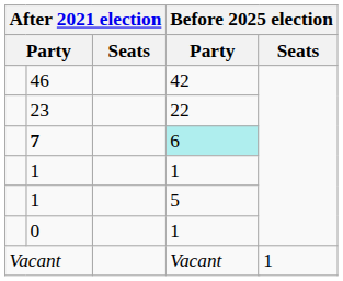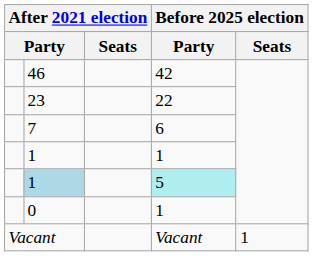7 | column 2: bold -> normal
7 | column 4: paleturquoise background -> no background
1 / 5 | column 2: no background -> lightblue background
1 / 5 | column 4: no background -> paleturquoise background
